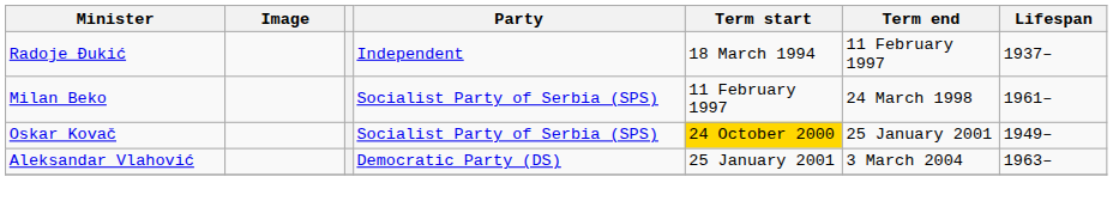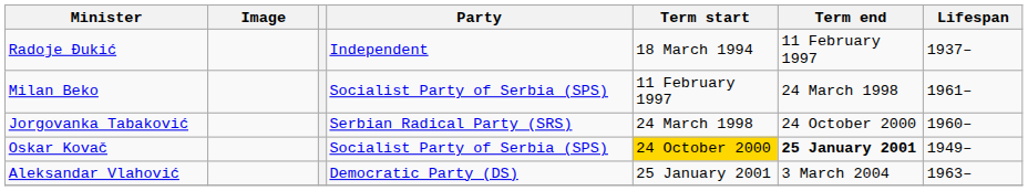+ row: Jorgovanka Tabaković | Serbian Radical Party (SRS) | 24 March 1998 | 24 October 2000 | 1960–
Oskar Kovač | Term end: normal -> bold
